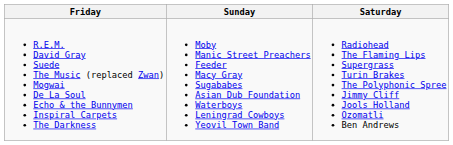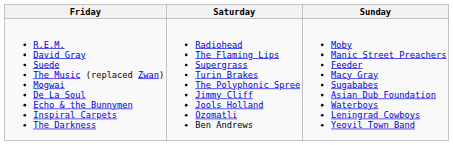columns swapped: Saturday <-> Sunday
